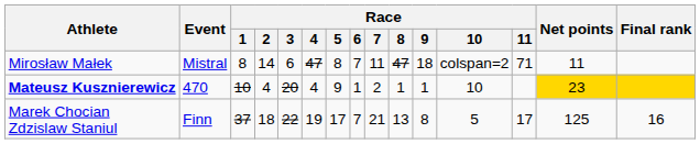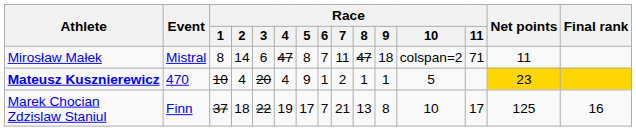Mateusz Kusznierewicz | Race / 10: 10 -> 5
Marek Chocian Zdzislaw Staniul | Race / 10: 5 -> 10
